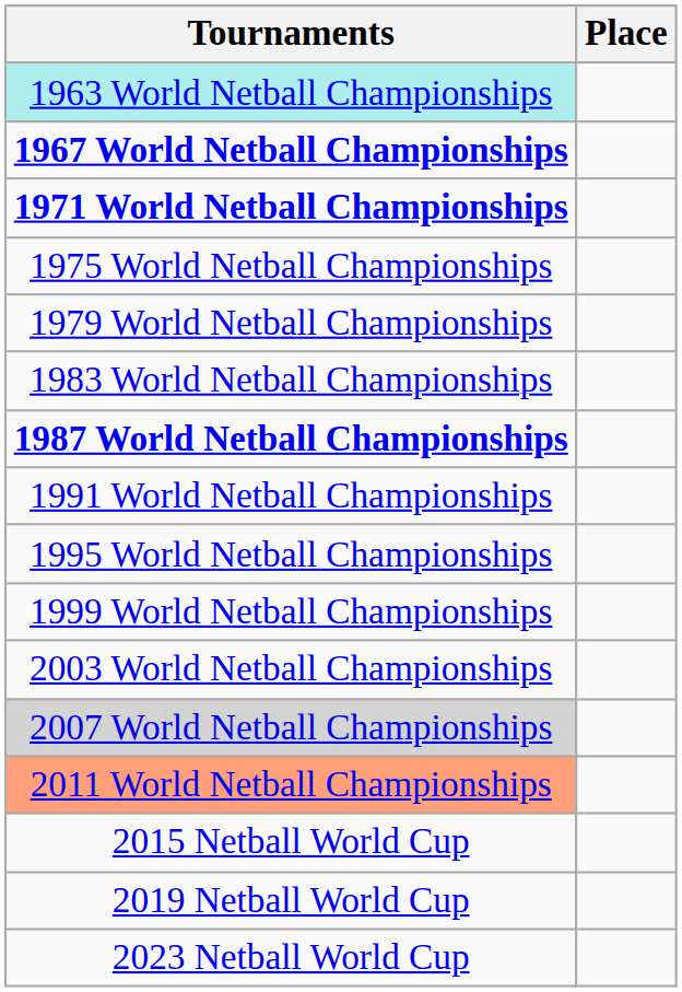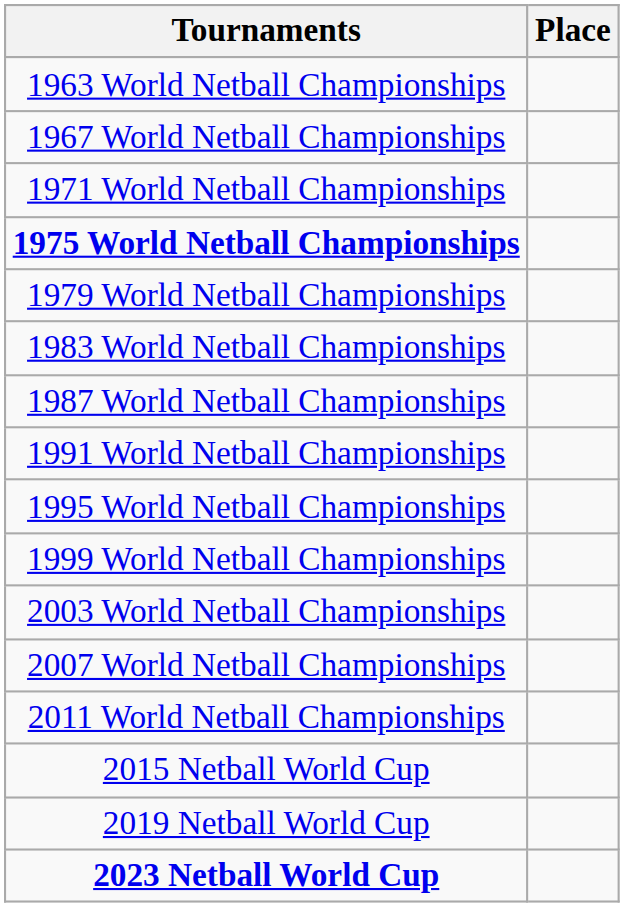1963 World Netball Championships | Tournaments: paleturquoise background -> no background
1967 World Netball Championships | Tournaments: bold -> normal
1971 World Netball Championships | Tournaments: bold -> normal
1975 World Netball Championships | Tournaments: normal -> bold
1987 World Netball Championships | Tournaments: bold -> normal
2007 World Netball Championships | Tournaments: lightgrey background -> no background
2011 World Netball Championships | Tournaments: lightsalmon background -> no background
2023 Netball World Cup | Tournaments: normal -> bold
